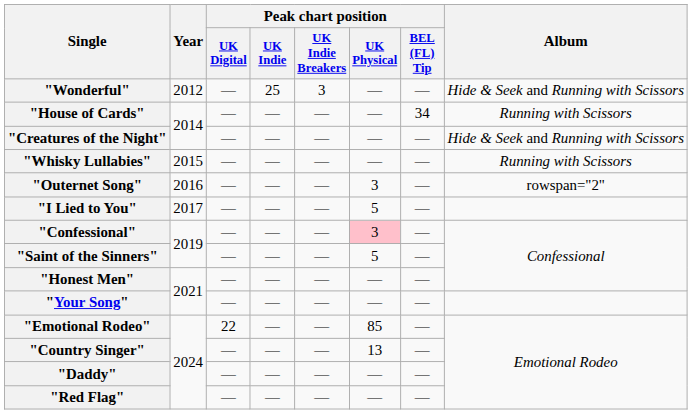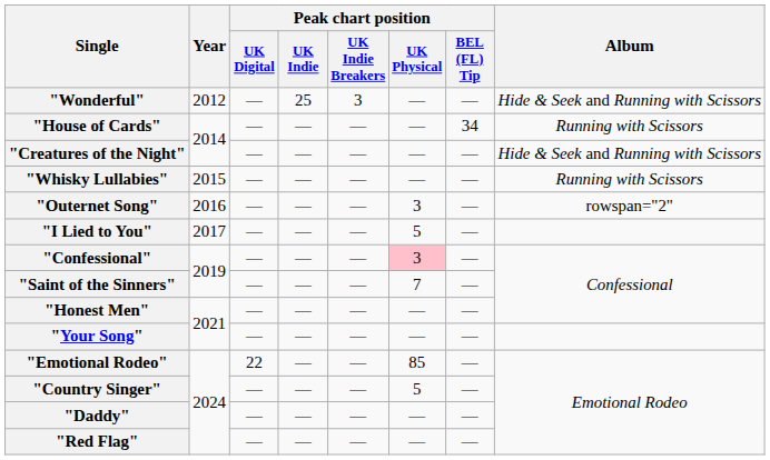"Saint of the Sinners" | Peak chart position / UK Physical: 5 -> 7
"Country Singer" | Peak chart position / UK Physical: 13 -> 5
